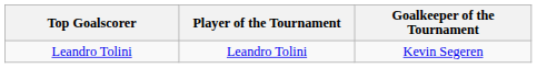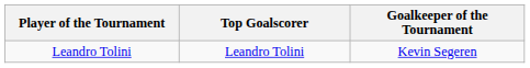columns swapped: Top Goalscorer <-> Player of the Tournament
